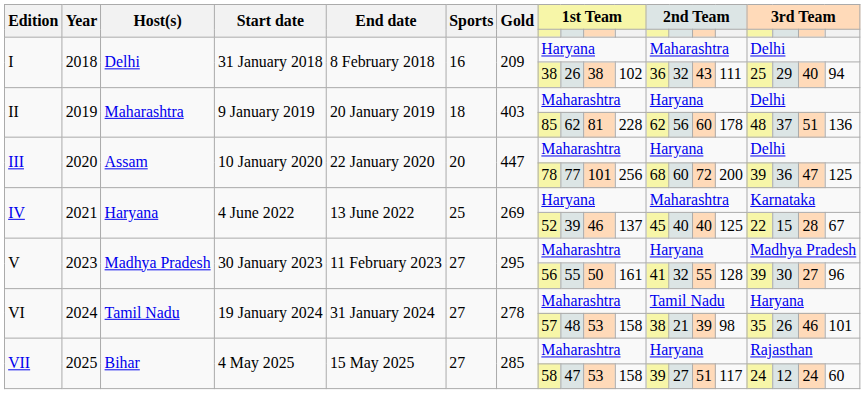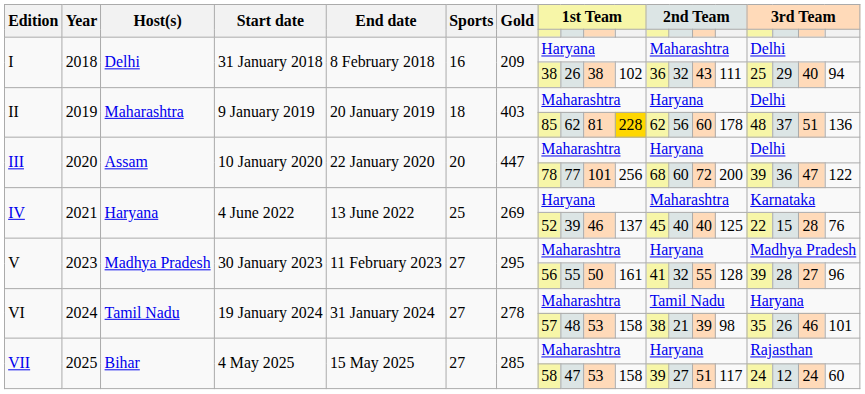row 6 | column 11: no background -> gold background
row 8 | column 19: 125 -> 122
row 10 | column 19: 67 -> 76
row 12 | column 17: 30 -> 28
